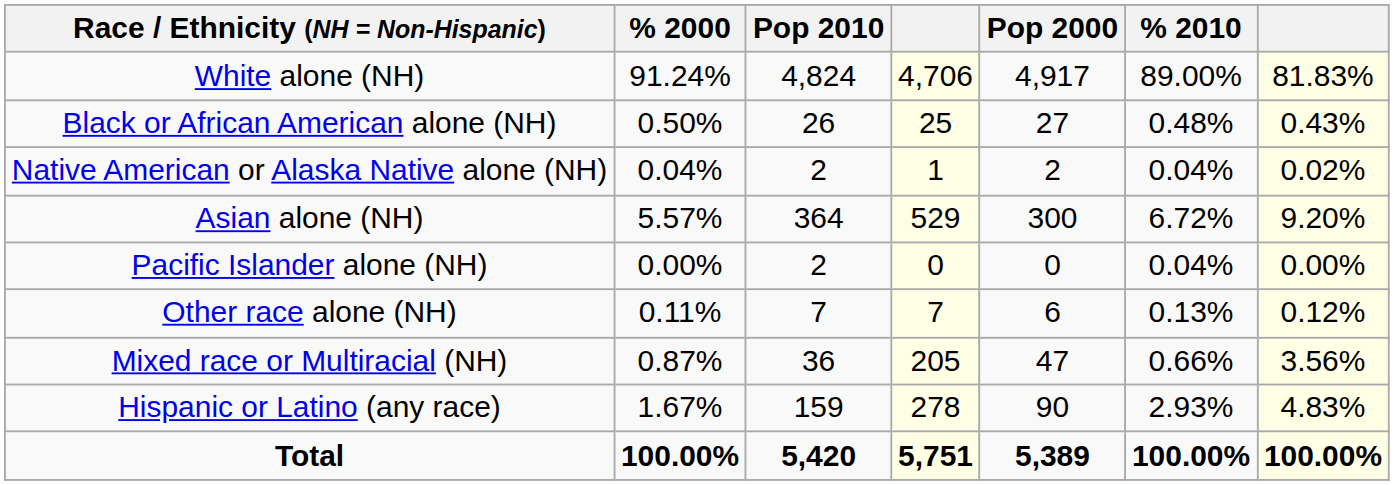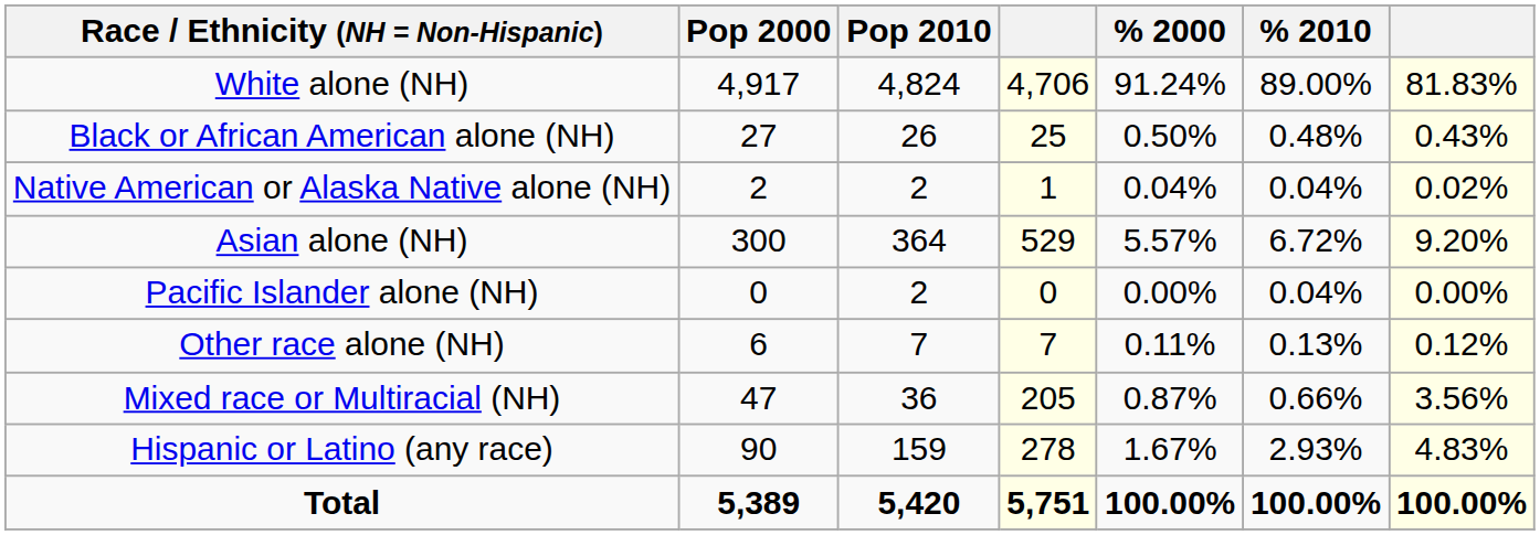columns swapped: Pop 2000 <-> % 2000
